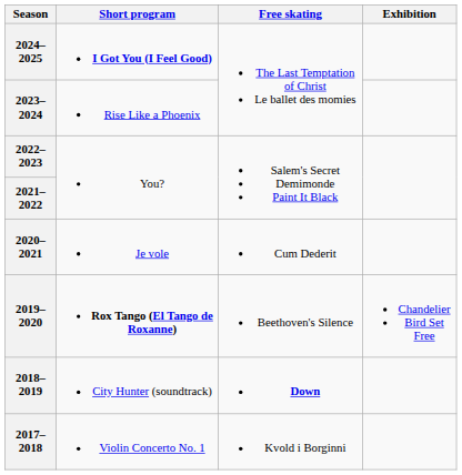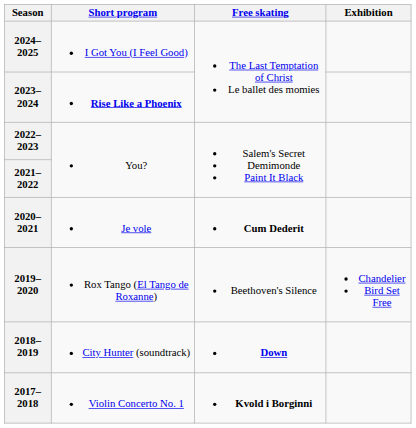2024–2025 | Short program: bold -> normal
2023–2024 | Short program: normal -> bold
2020–2021 | Free skating: normal -> bold
2019–2020 | Short program: bold -> normal
2017–2018 | Free skating: normal -> bold
